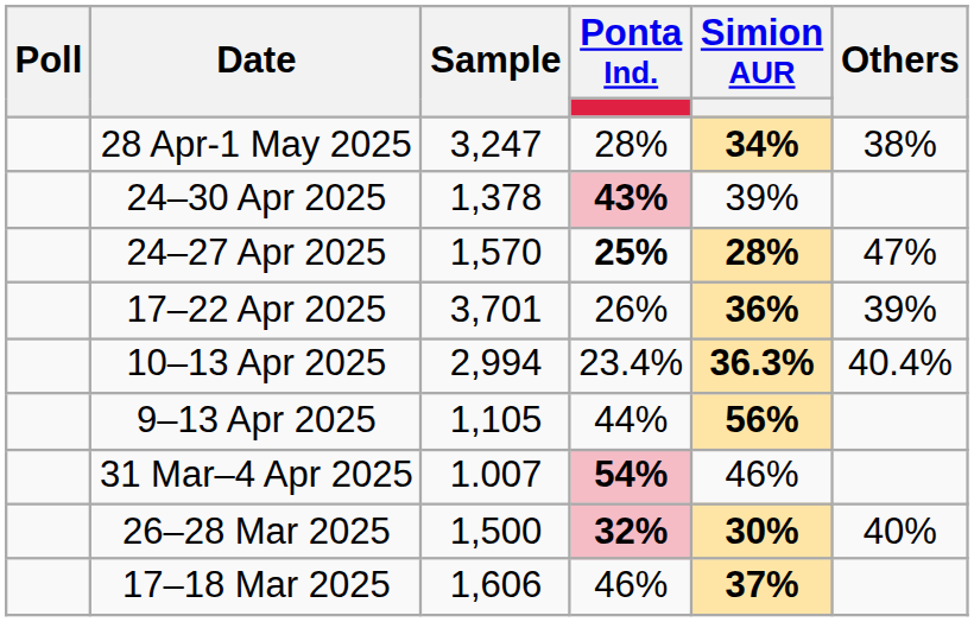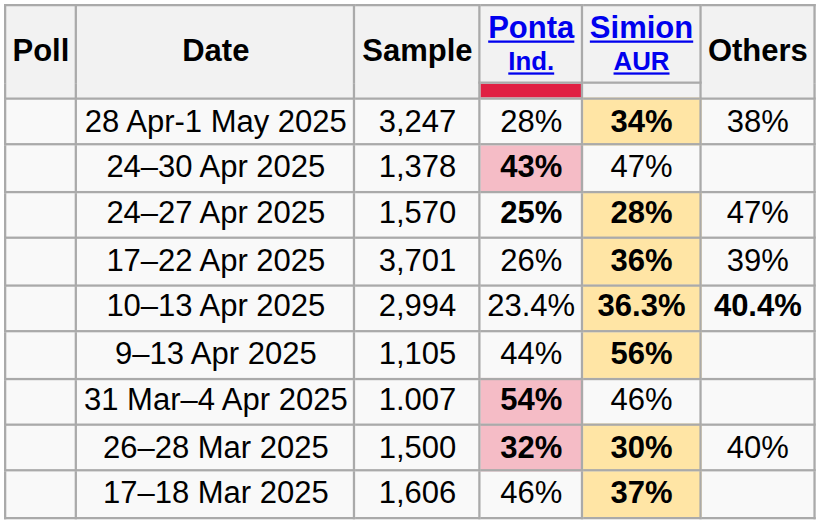24–30 Apr 2025 | Simion AUR: 39% -> 47%
10–13 Apr 2025 | Others: normal -> bold
